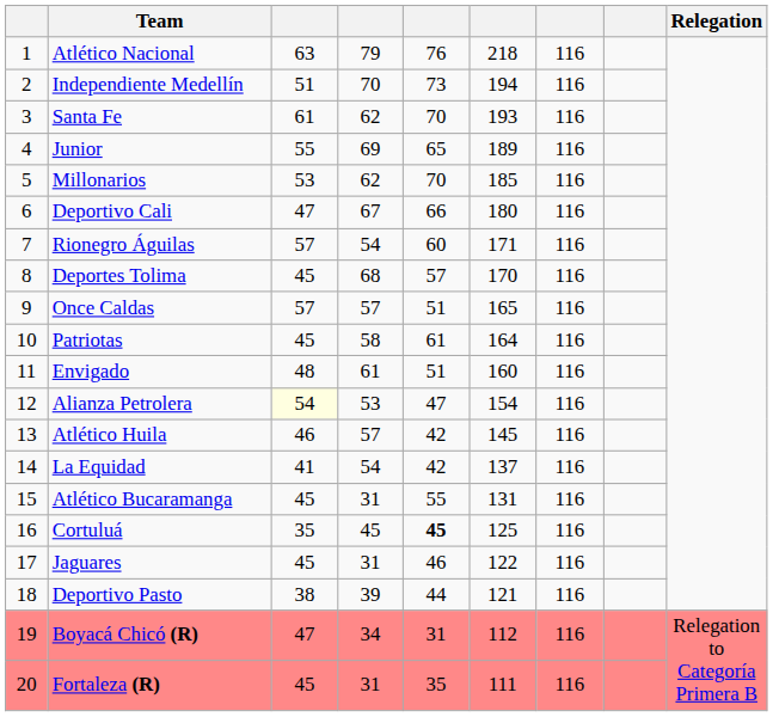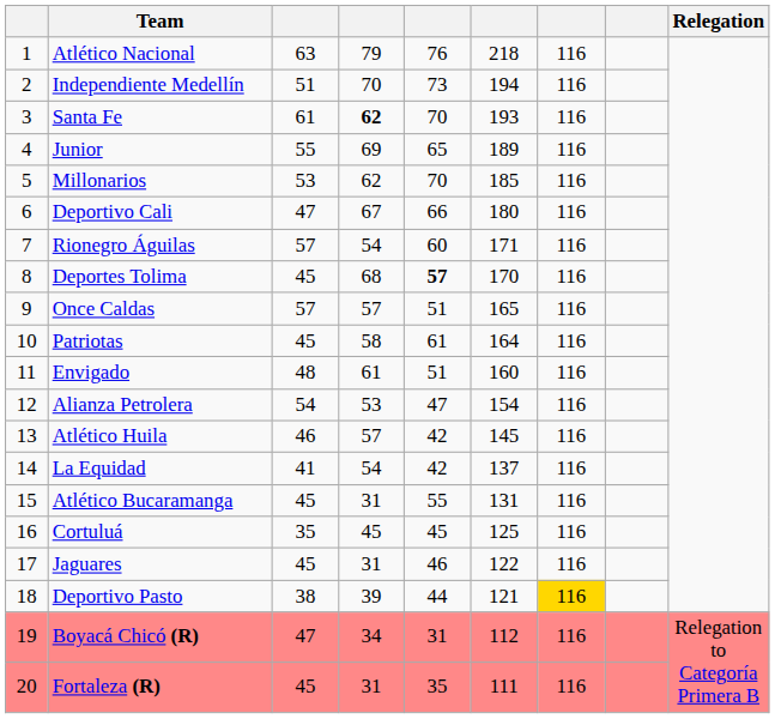Santa Fe | column 4: normal -> bold
Deportes Tolima | column 5: normal -> bold
Alianza Petrolera | column 3: lightyellow background -> no background
Cortuluá | column 5: bold -> normal
Deportivo Pasto | column 7: no background -> gold background
